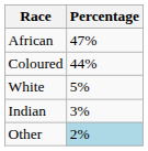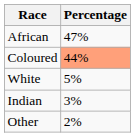Coloured | Percentage: no background -> lightsalmon background
Other | Percentage: lightblue background -> no background
